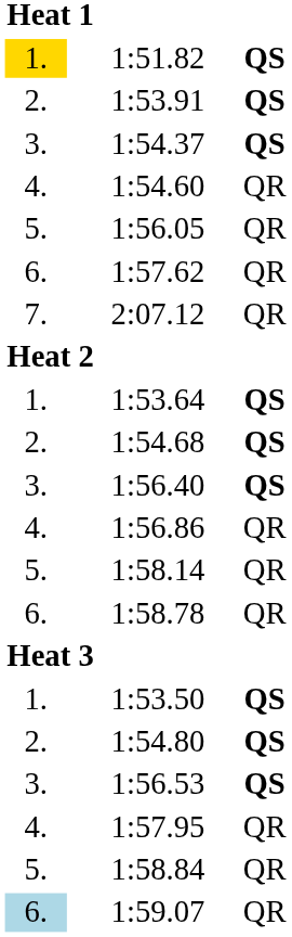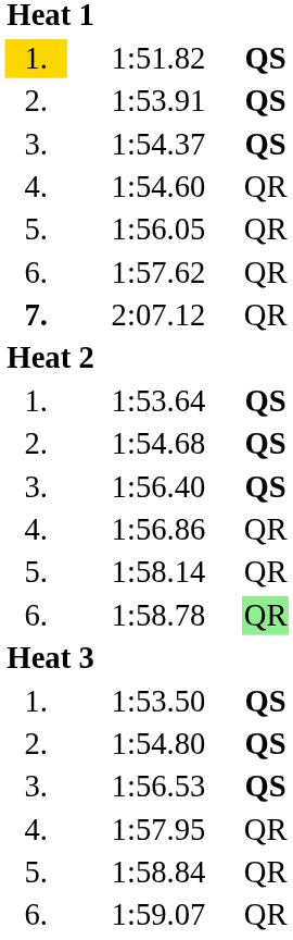2:07.12 | column 1: normal -> bold
1:58.78 | column 3: no background -> lightgreen background
1:59.07 | column 1: lightblue background -> no background
